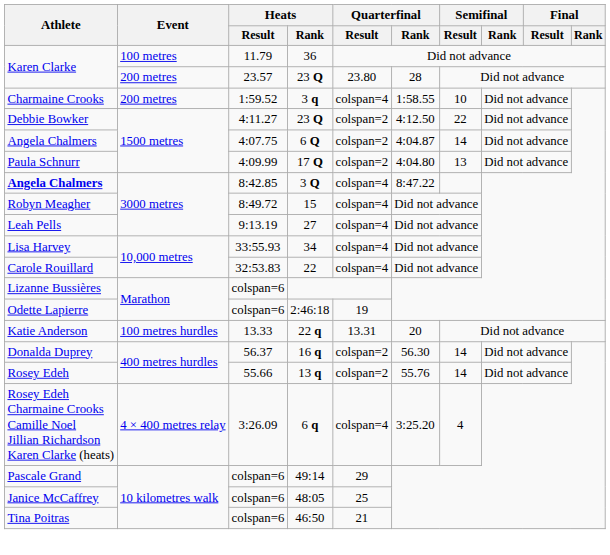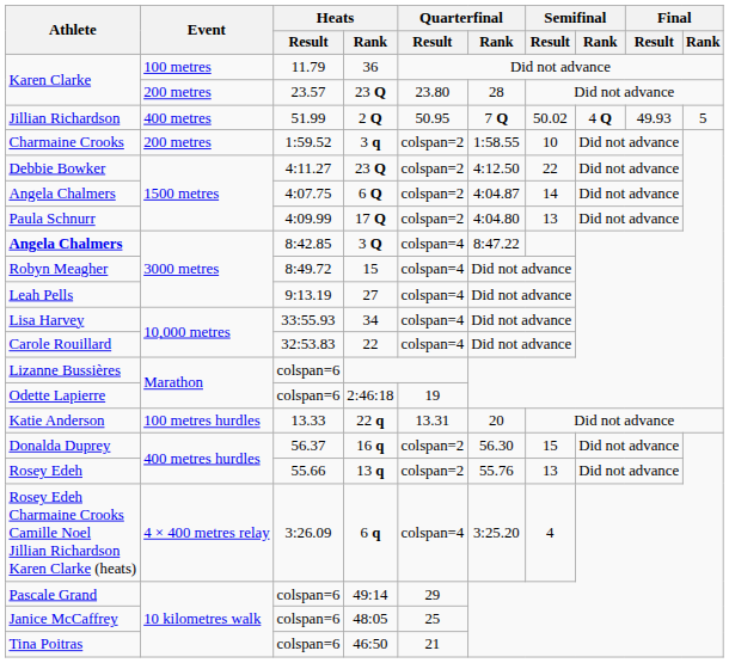+ row: Jillian Richardson | 400 metres | 51.99 | 2 Q | 50.95 | 7 Q | 50.02 | 4 Q | 49.93 | 5
Charmaine Crooks | Quarterfinal / Result: colspan=4 -> colspan=2
Donalda Duprey | Semifinal / Result: 14 -> 15
Rosey Edeh | Semifinal / Result: 14 -> 13
